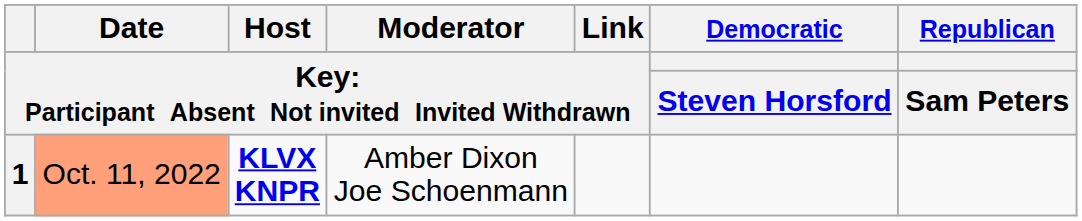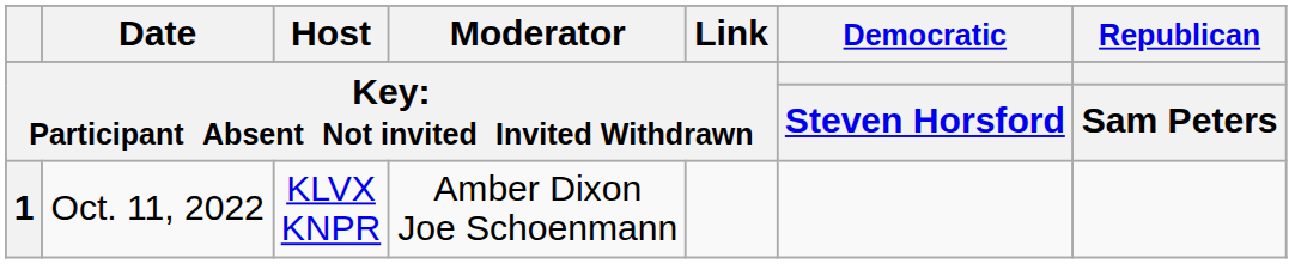1 | column 2: lightsalmon background -> no background
1 | column 3: bold -> normal
